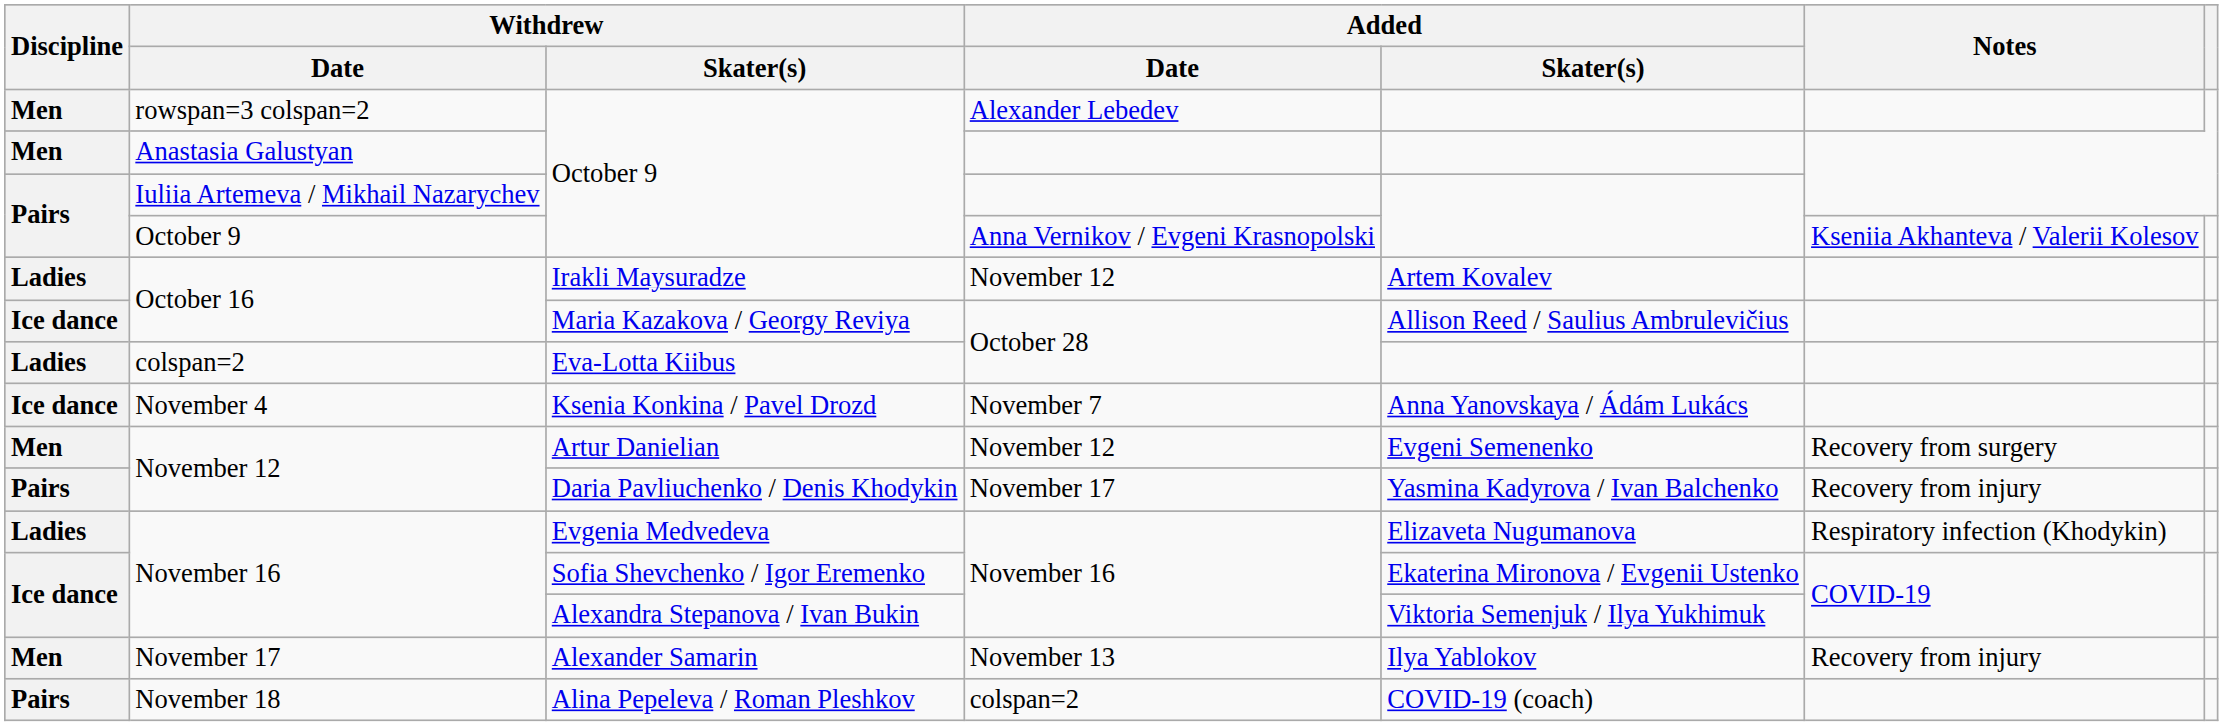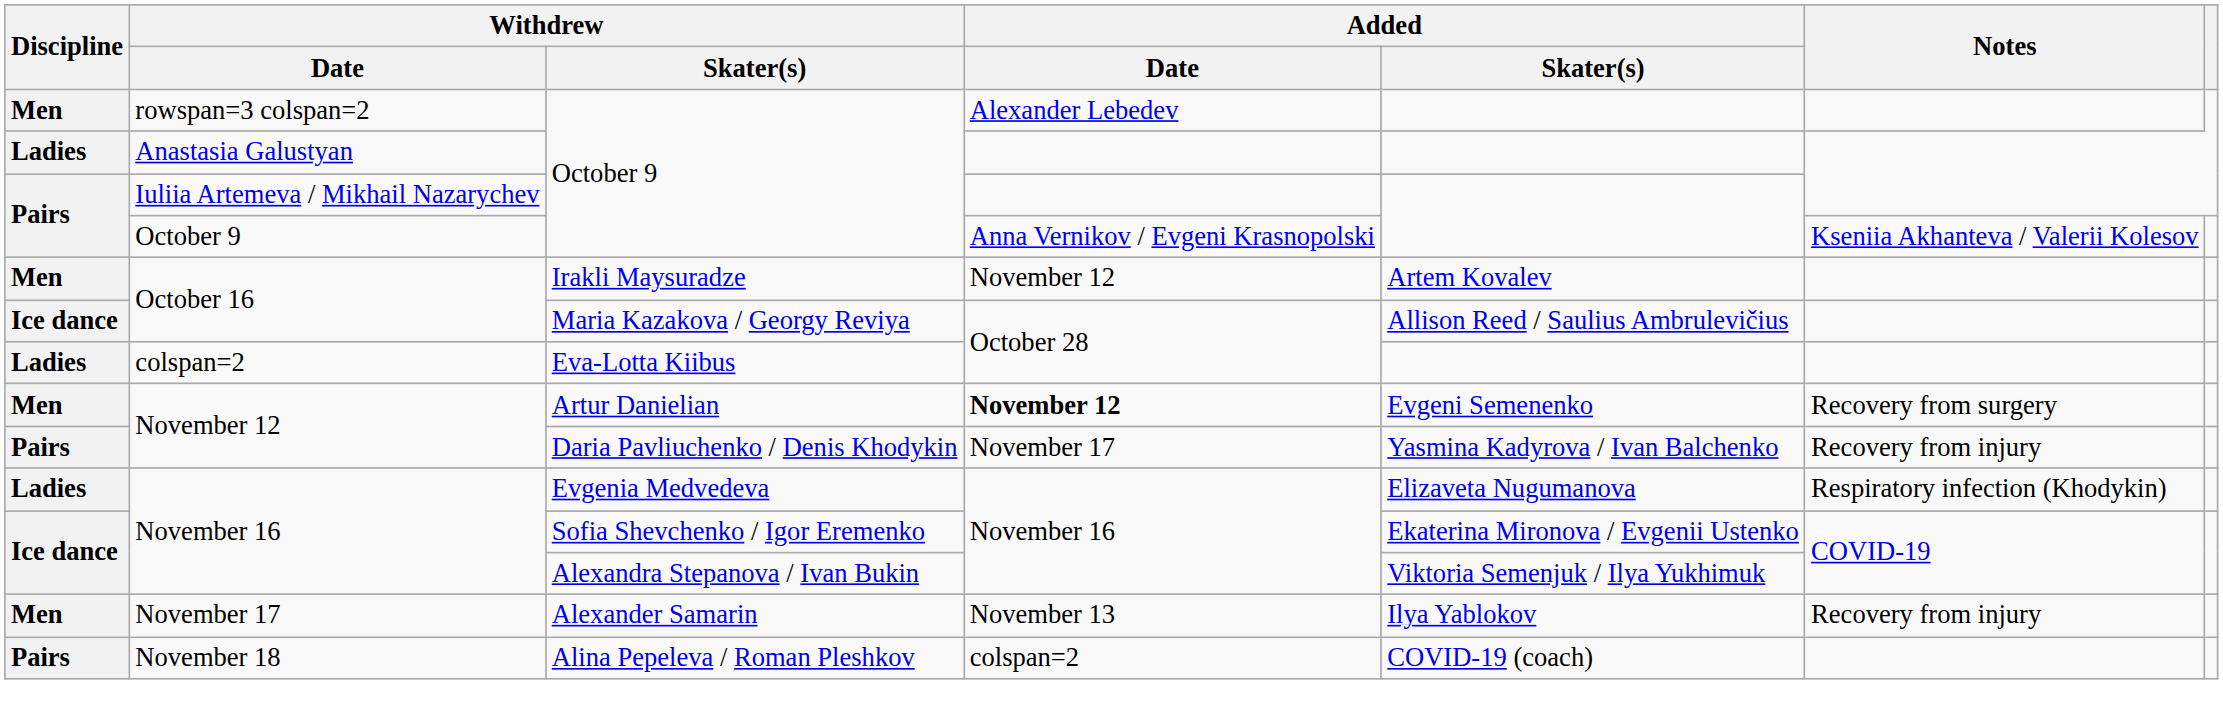Anastasia Galustyan / October 9 | Discipline: Men -> Ladies
Irakli Maysuradze | Discipline: Ladies -> Men
- row: Ice dance | November 4 | Ksenia Konkina / Pavel Drozd | November 7 | Anna Yanovskaya / Ádám Lukács
Artur Danielian | Added / Date: normal -> bold
